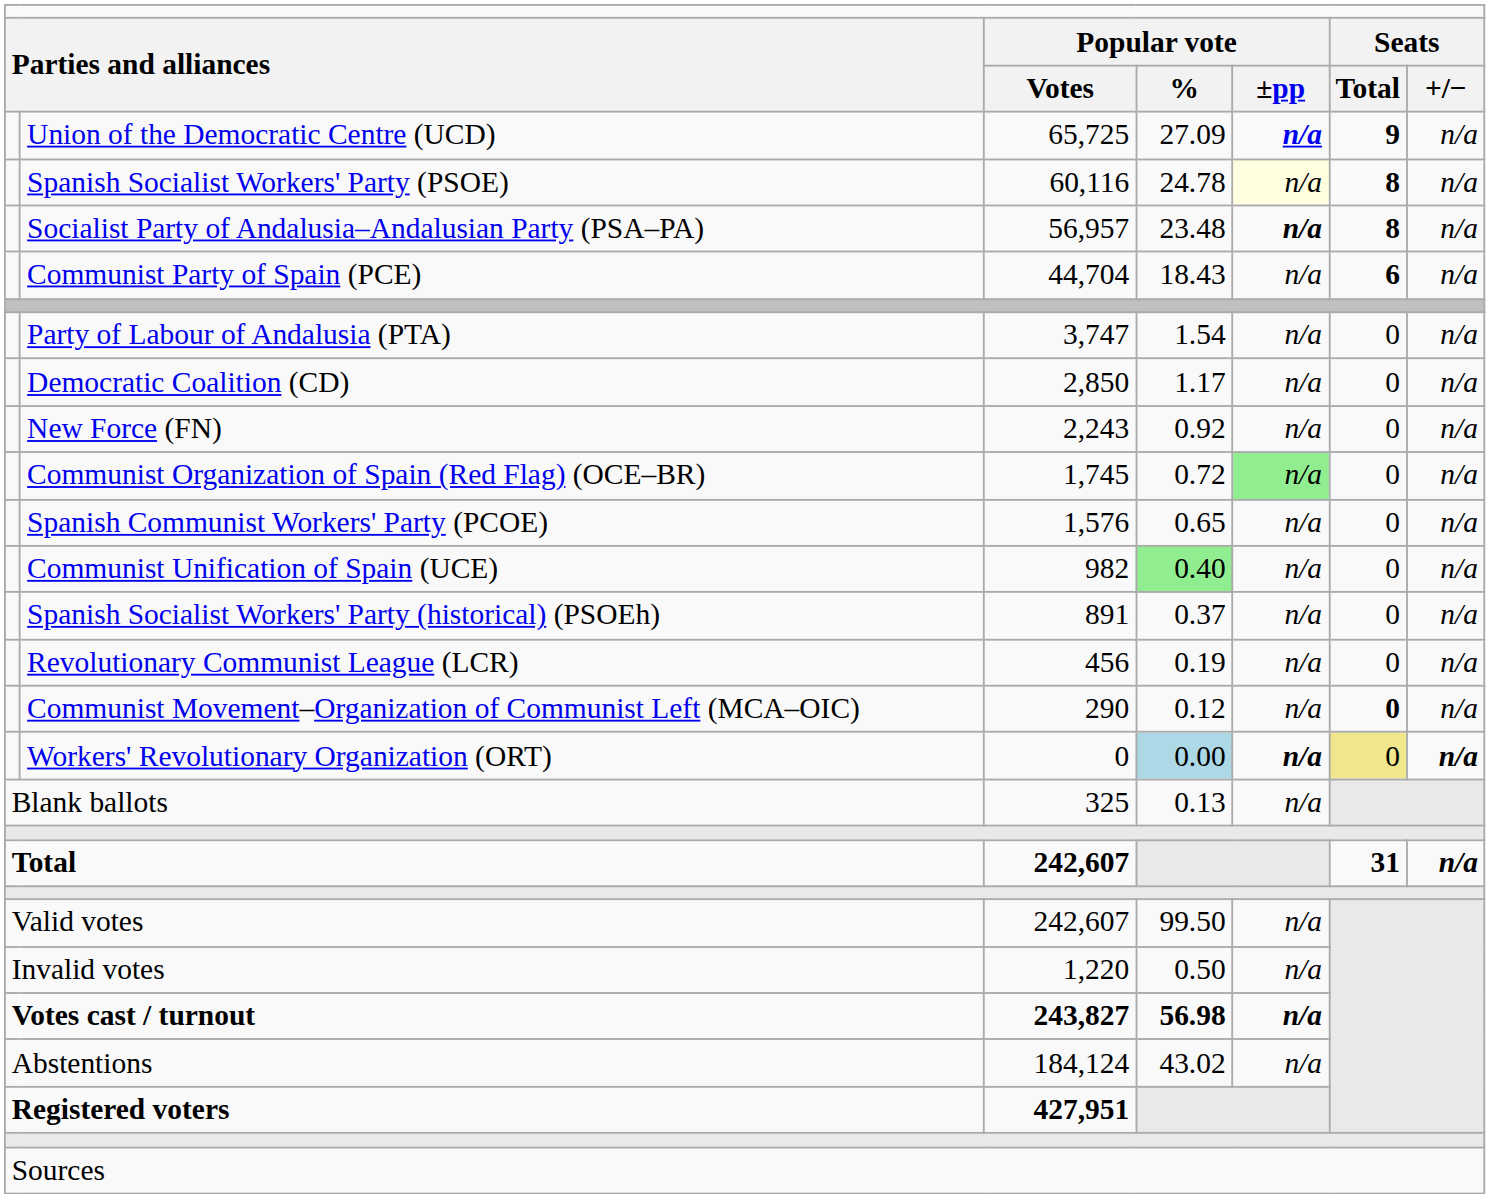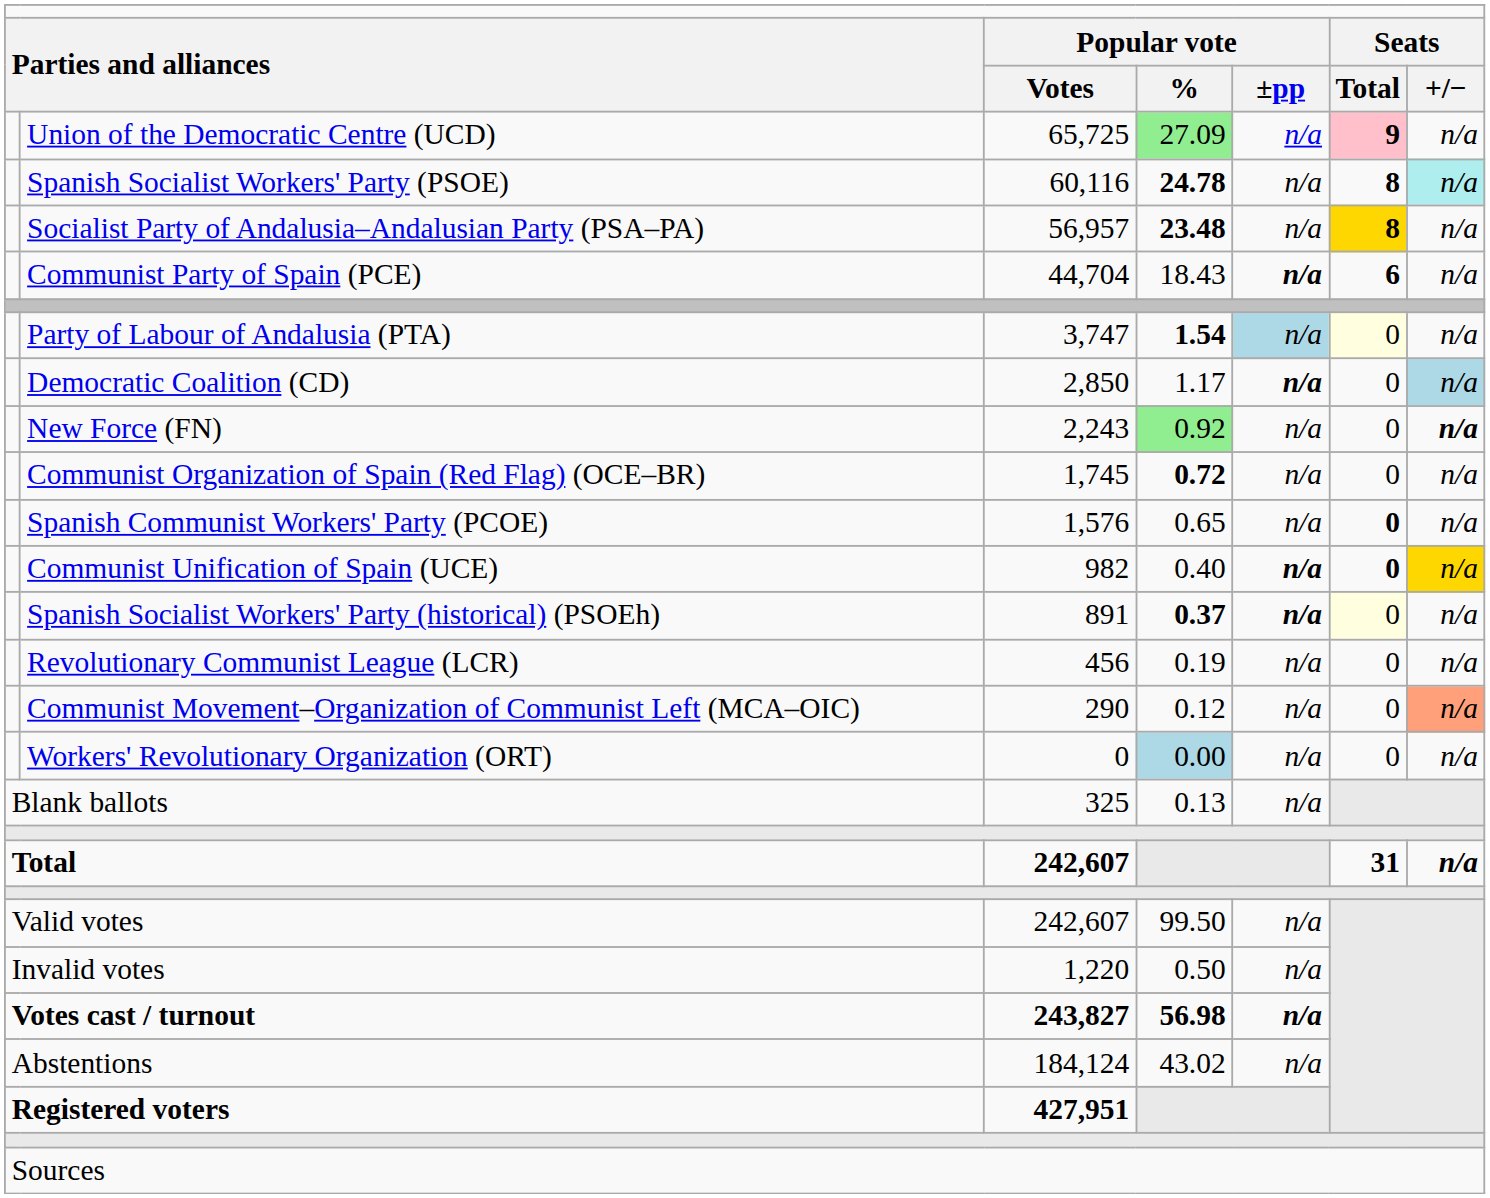Union of the Democratic Centre (UCD) | column 4: no background -> lightgreen background
Union of the Democratic Centre (UCD) | column 5: bold -> normal
Union of the Democratic Centre (UCD) | column 6: no background -> pink background
Spanish Socialist Workers' Party (PSOE) | column 4: normal -> bold
Spanish Socialist Workers' Party (PSOE) | column 5: lightyellow background -> no background
Spanish Socialist Workers' Party (PSOE) | column 7: no background -> paleturquoise background
Socialist Party of Andalusia–Andalusian Party (PSA–PA) | column 4: normal -> bold
Socialist Party of Andalusia–Andalusian Party (PSA–PA) | column 5: bold -> normal
Socialist Party of Andalusia–Andalusian Party (PSA–PA) | column 6: no background -> gold background
Communist Party of Spain (PCE) | column 5: normal -> bold
Party of Labour of Andalusia (PTA) | column 4: normal -> bold
Party of Labour of Andalusia (PTA) | column 5: no background -> lightblue background
Party of Labour of Andalusia (PTA) | column 6: no background -> lightyellow background
Democratic Coalition (CD) | column 5: normal -> bold
Democratic Coalition (CD) | column 7: no background -> lightblue background
New Force (FN) | column 4: no background -> lightgreen background
New Force (FN) | column 7: normal -> bold
Communist Organization of Spain (Red Flag) (OCE–BR) | column 4: normal -> bold
Communist Organization of Spain (Red Flag) (OCE–BR) | column 5: lightgreen background -> no background
Spanish Communist Workers' Party (PCOE) | column 6: normal -> bold
Communist Unification of Spain (UCE) | column 4: lightgreen background -> no background
Communist Unification of Spain (UCE) | column 5: normal -> bold
Communist Unification of Spain (UCE) | column 6: normal -> bold
Communist Unification of Spain (UCE) | column 7: no background -> gold background
Spanish Socialist Workers' Party (historical) (PSOEh) | column 4: normal -> bold
Spanish Socialist Workers' Party (historical) (PSOEh) | column 5: normal -> bold
Spanish Socialist Workers' Party (historical) (PSOEh) | column 6: no background -> lightyellow background
Communist Movement–Organization of Communist Left (MCA–OIC) | column 6: bold -> normal
Communist Movement–Organization of Communist Left (MCA–OIC) | column 7: no background -> lightsalmon background
Workers' Revolutionary Organization (ORT) | column 5: bold -> normal
Workers' Revolutionary Organization (ORT) | column 6: khaki background -> no background
Workers' Revolutionary Organization (ORT) | column 7: bold -> normal
